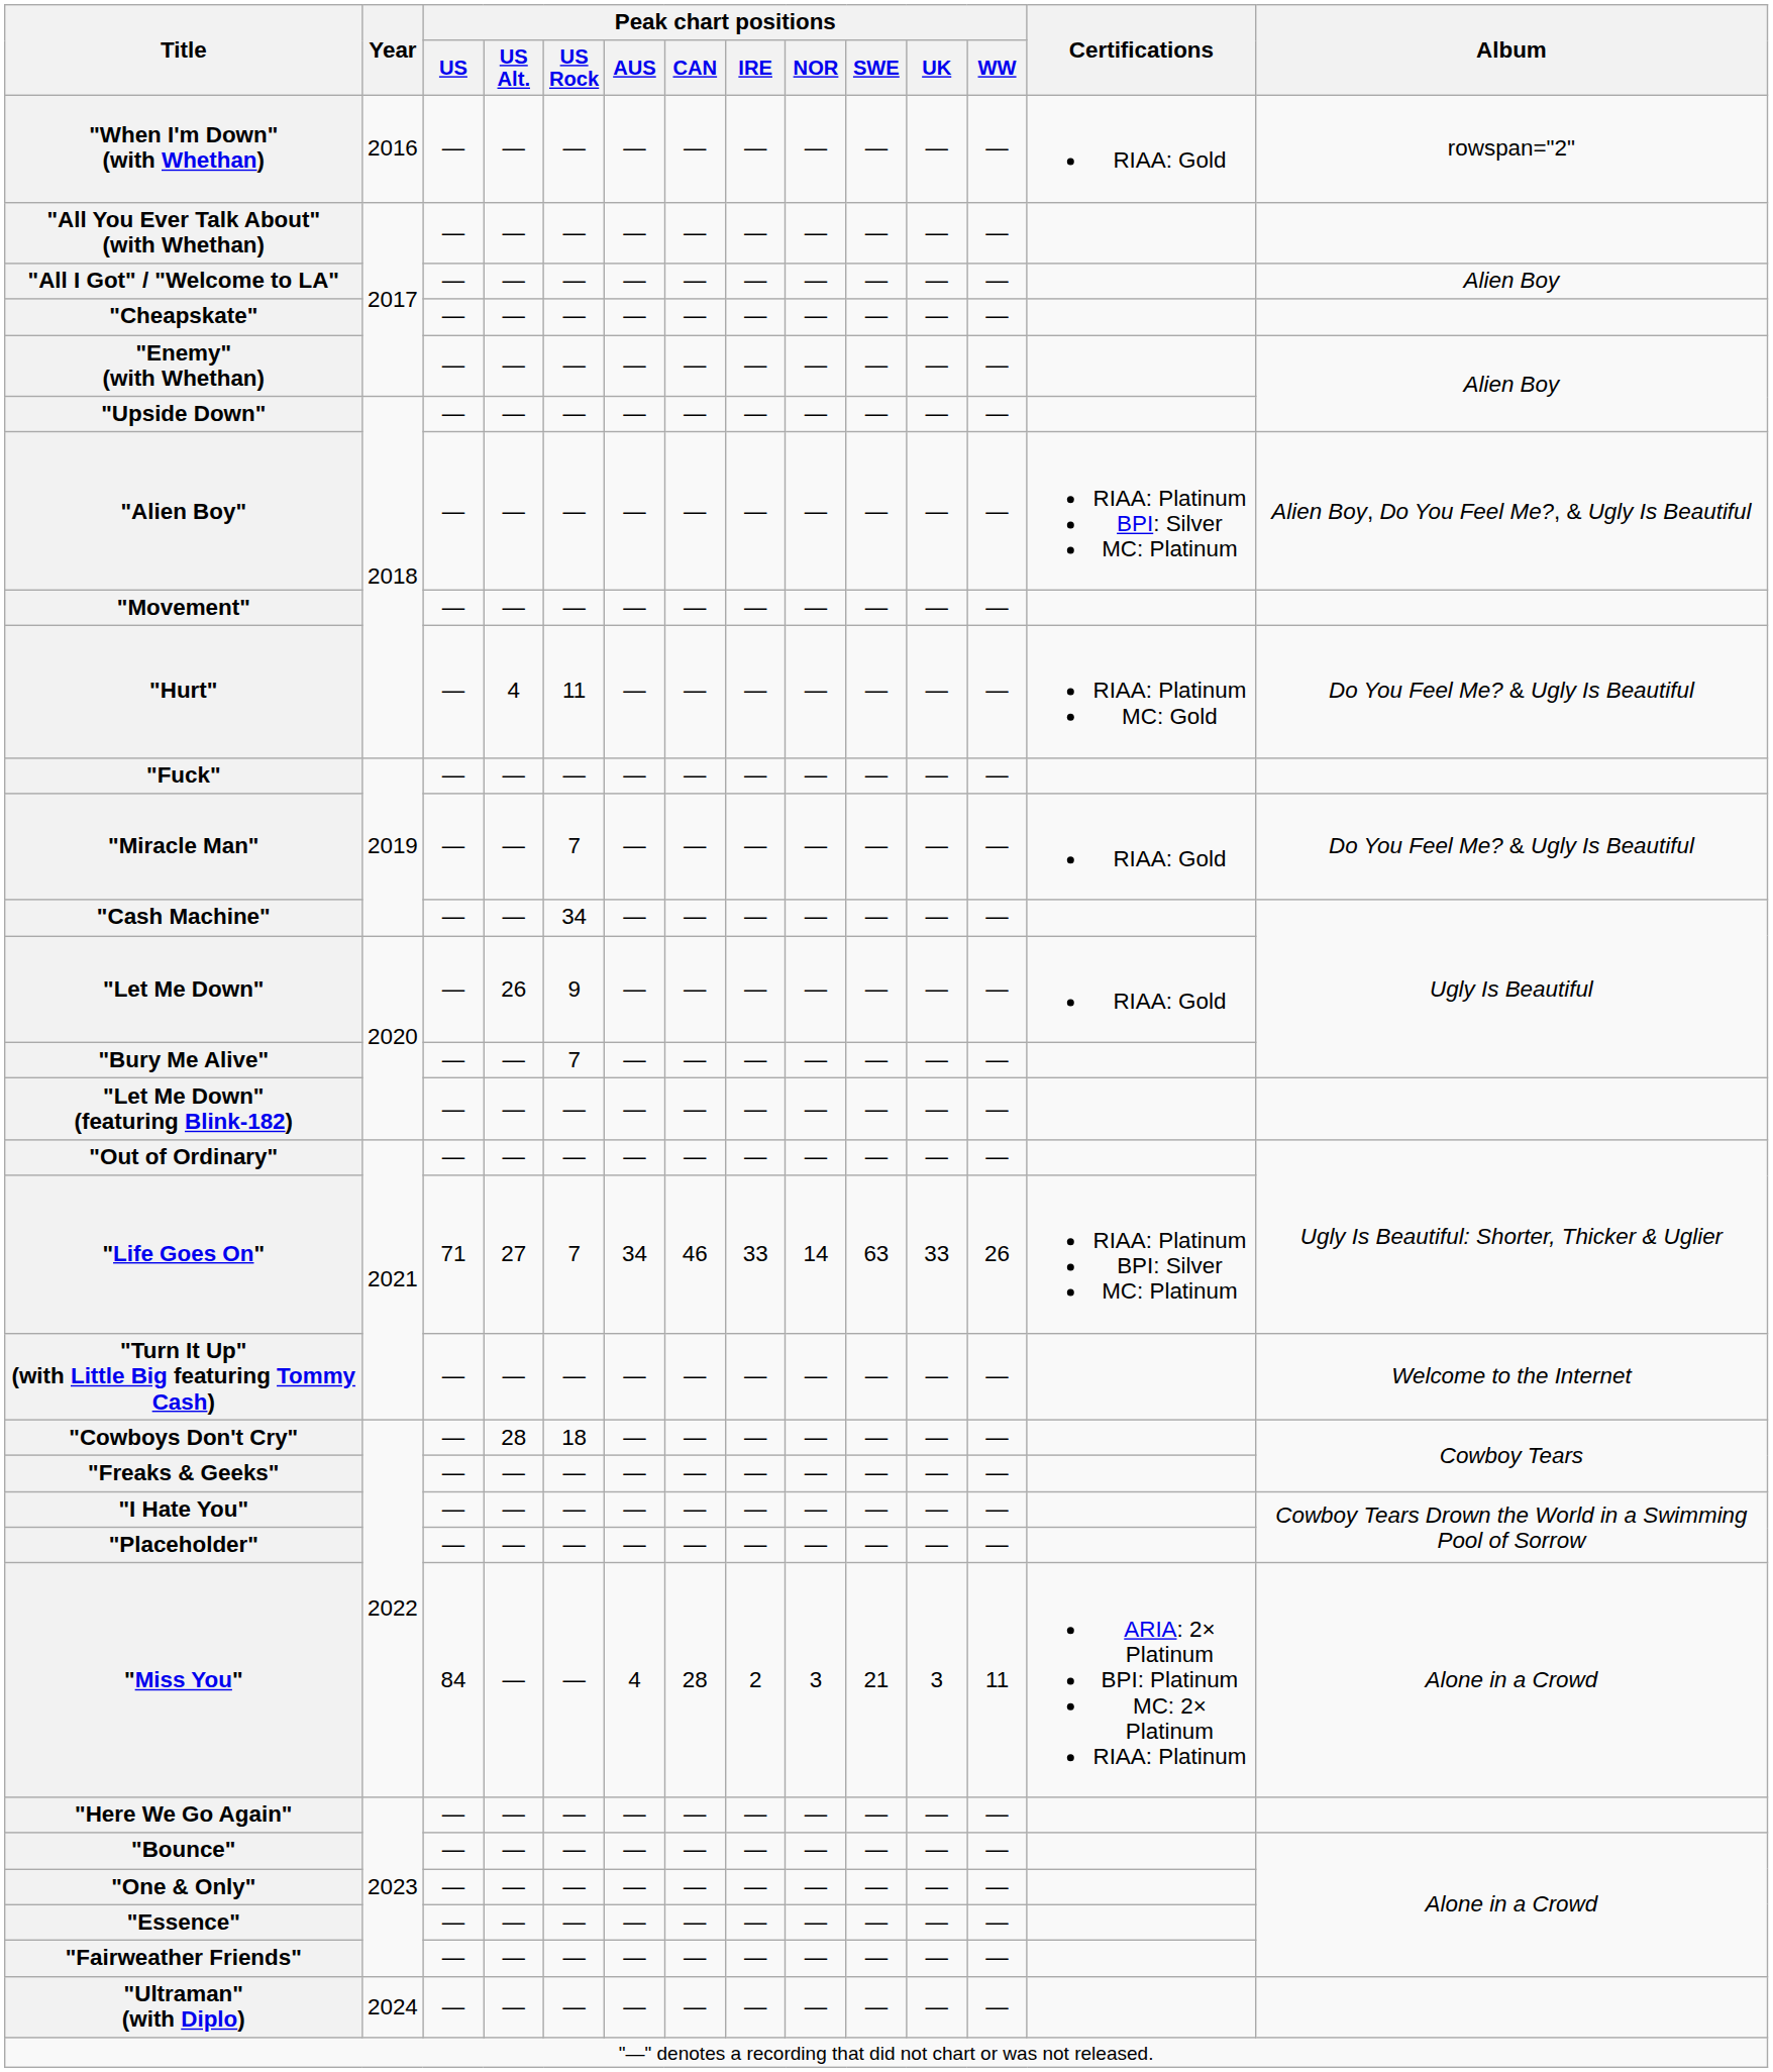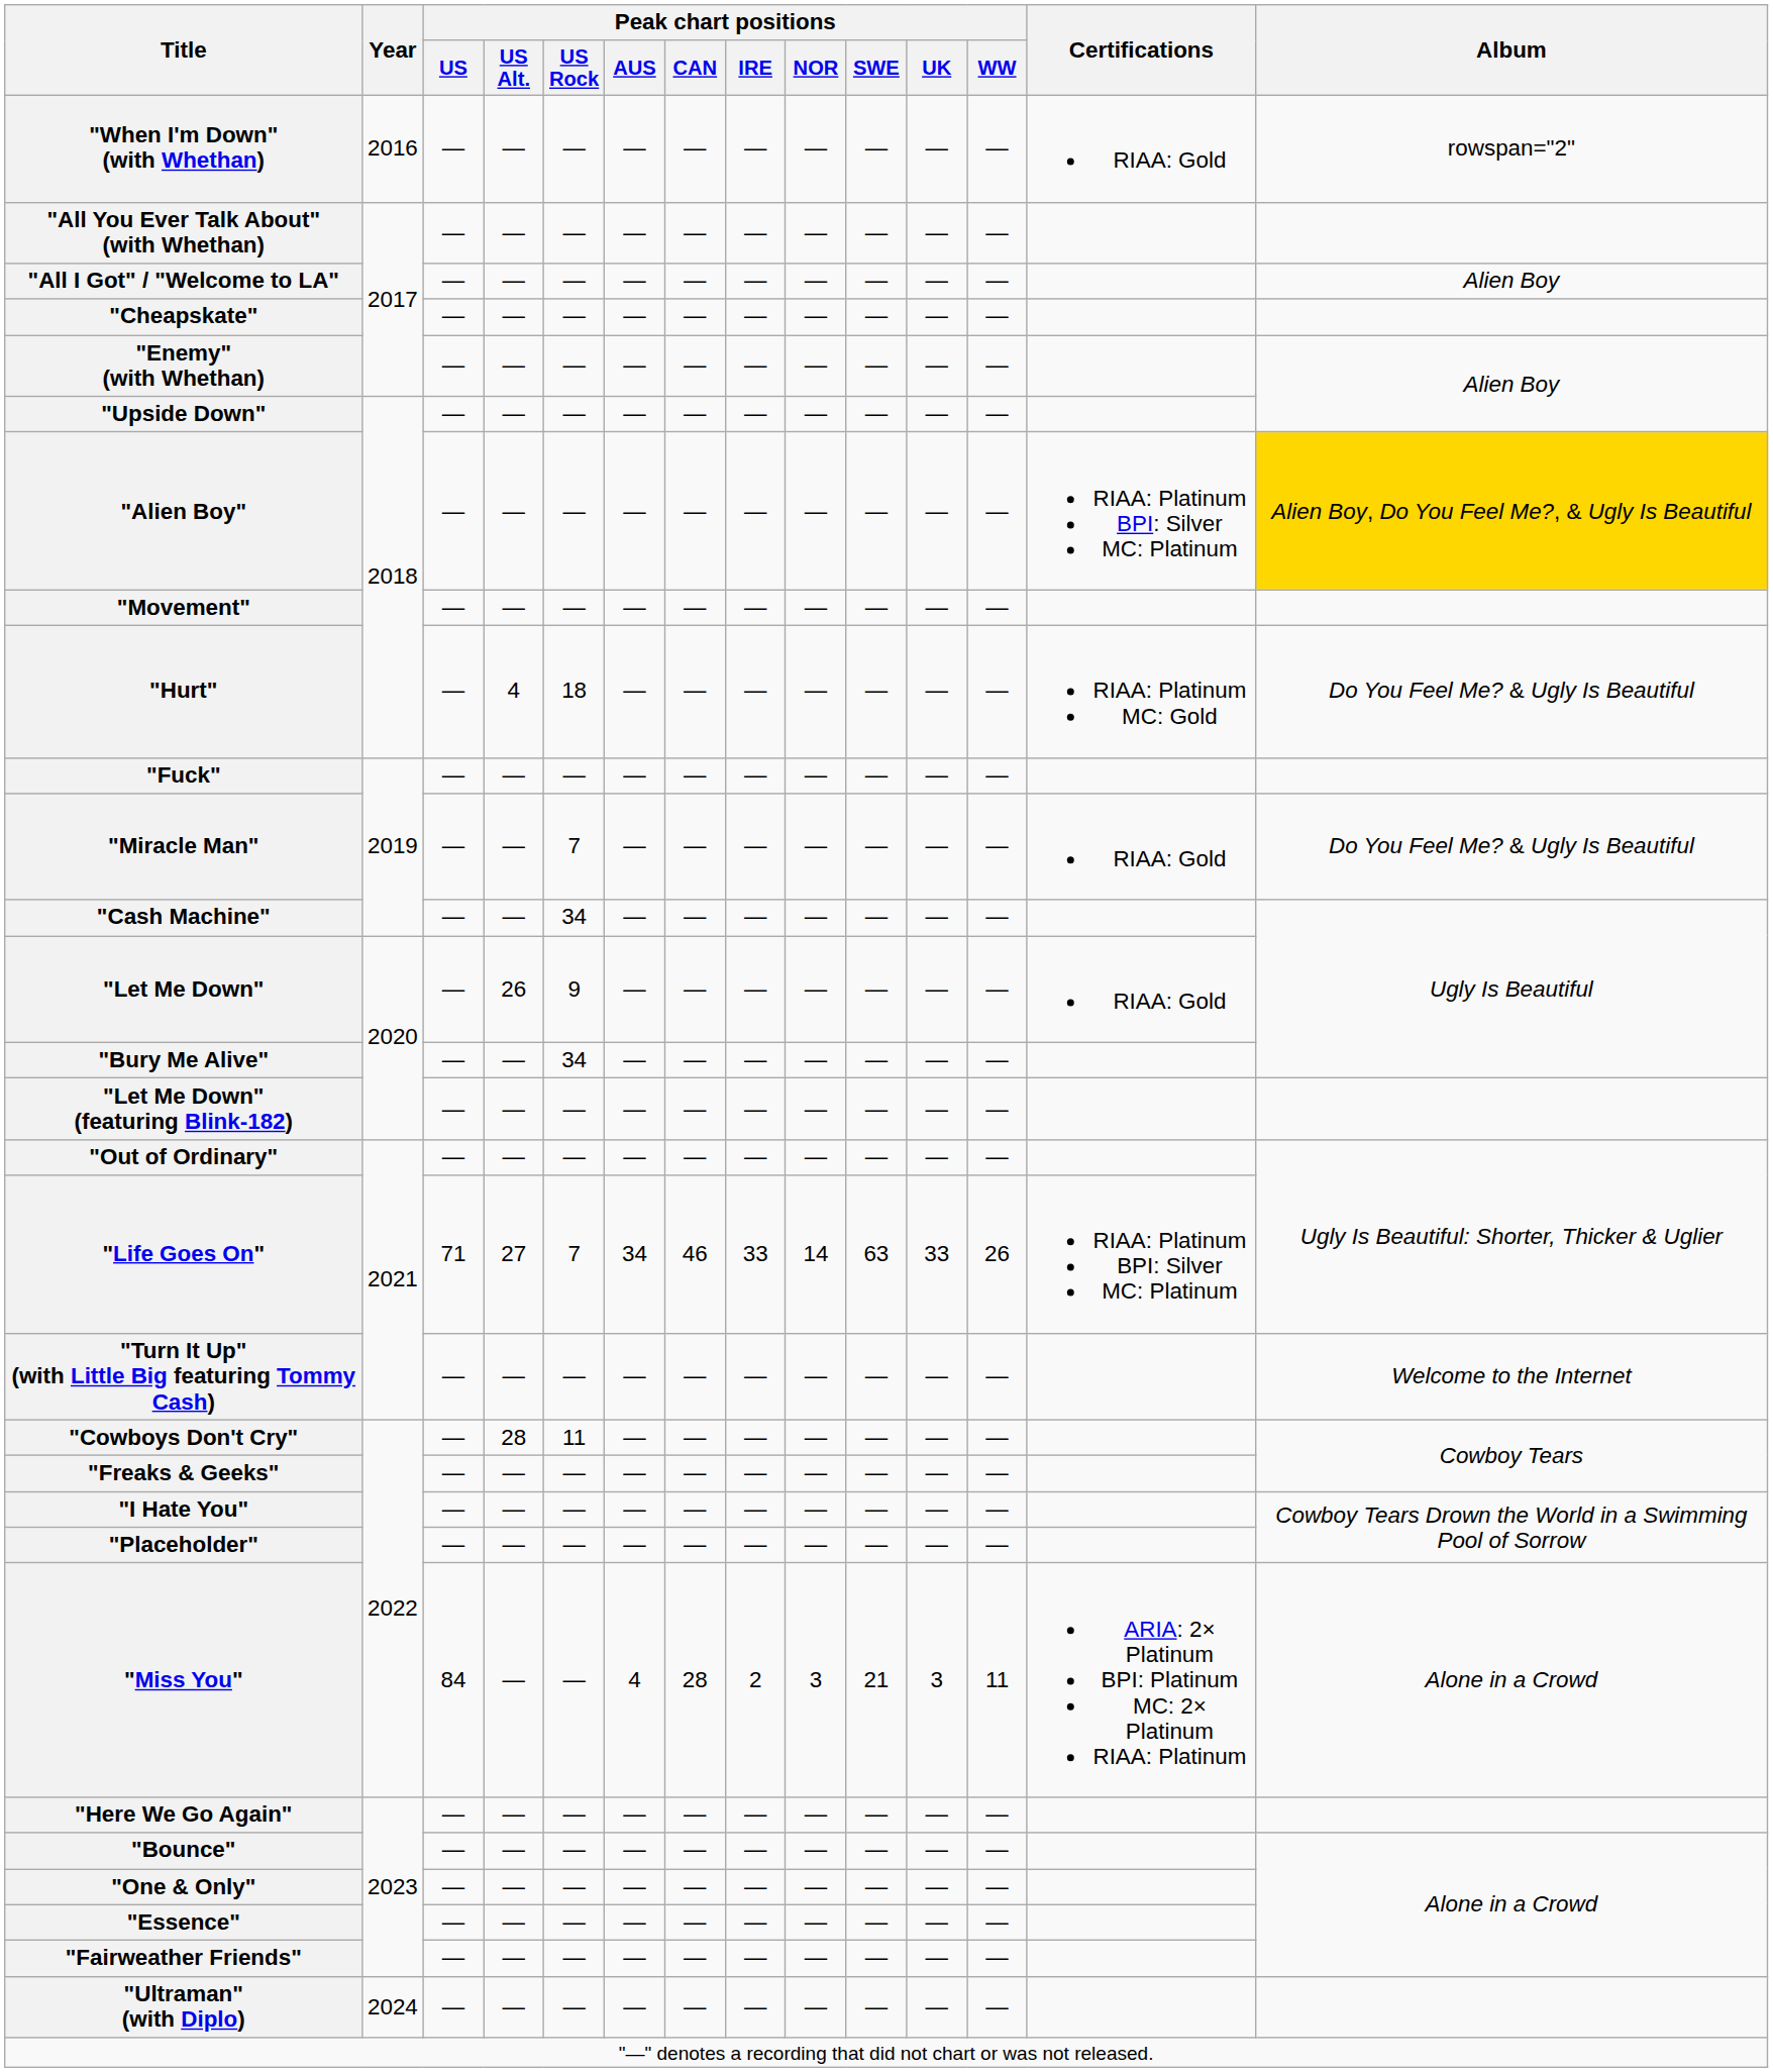"Alien Boy" | Album: no background -> gold background
"Hurt" | Peak chart positions / US Rock: 11 -> 18
"Bury Me Alive" | Peak chart positions / US Rock: 7 -> 34
"Cowboys Don't Cry" | Peak chart positions / US Rock: 18 -> 11
